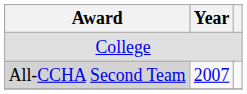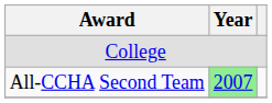All-CCHA Second Team | Award: lightgrey background -> no background
All-CCHA Second Team | Year: no background -> lightgreen background
